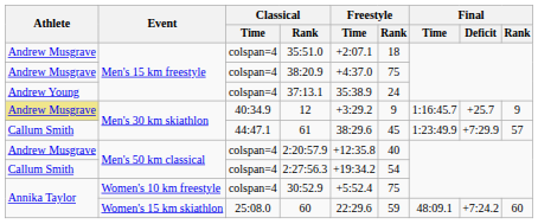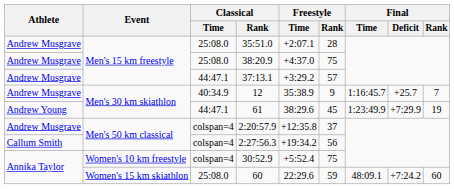35:51.0 | Classical / Time: colspan=4 -> 25:08.0
35:51.0 | Freestyle / Rank: 18 -> 28
38:20.9 | Classical / Time: colspan=4 -> 25:08.0
37:13.1 | Athlete: Andrew Young -> Andrew Musgrave
37:13.1 | Classical / Time: colspan=4 -> 44:47.1
37:13.1 | Freestyle / Time: 35:38.9 -> +3:29.2
37:13.1 | Freestyle / Rank: 24 -> 57
12 | Athlete: khaki background -> no background
12 | Freestyle / Time: +3:29.2 -> 35:38.9
12 | Final / Rank: 9 -> 7
61 | Athlete: Callum Smith -> Andrew Young
61 | Final / Rank: 57 -> 19
2:20:57.9 | Freestyle / Rank: 40 -> 37
2:27:56.3 | Freestyle / Rank: 54 -> 56
